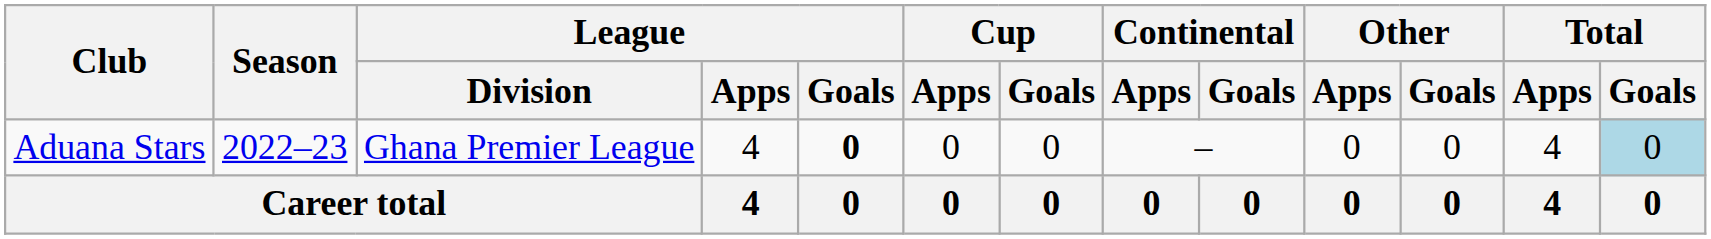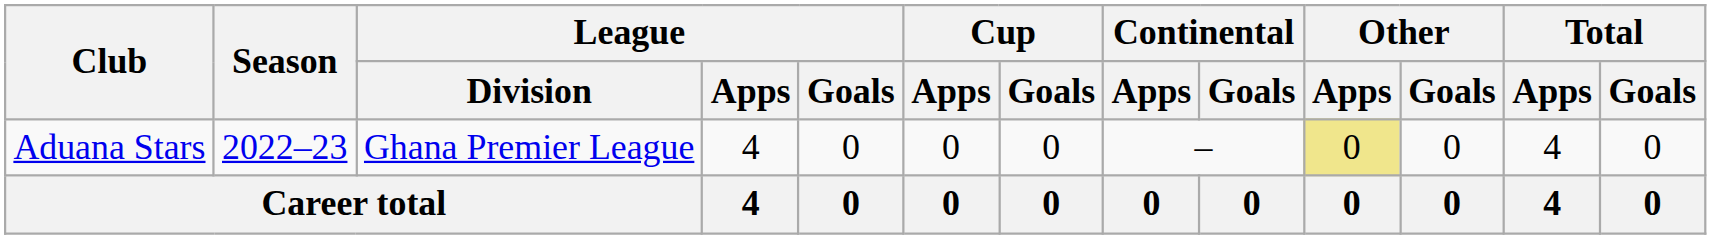Aduana Stars | League / Goals: bold -> normal
Aduana Stars | Other / Apps: no background -> khaki background
Aduana Stars | Total / Goals: lightblue background -> no background
